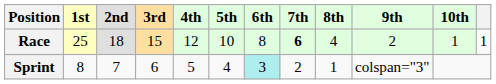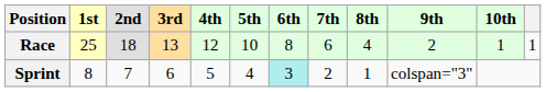Race | 3rd: 15 -> 13
Race | 7th: bold -> normal
